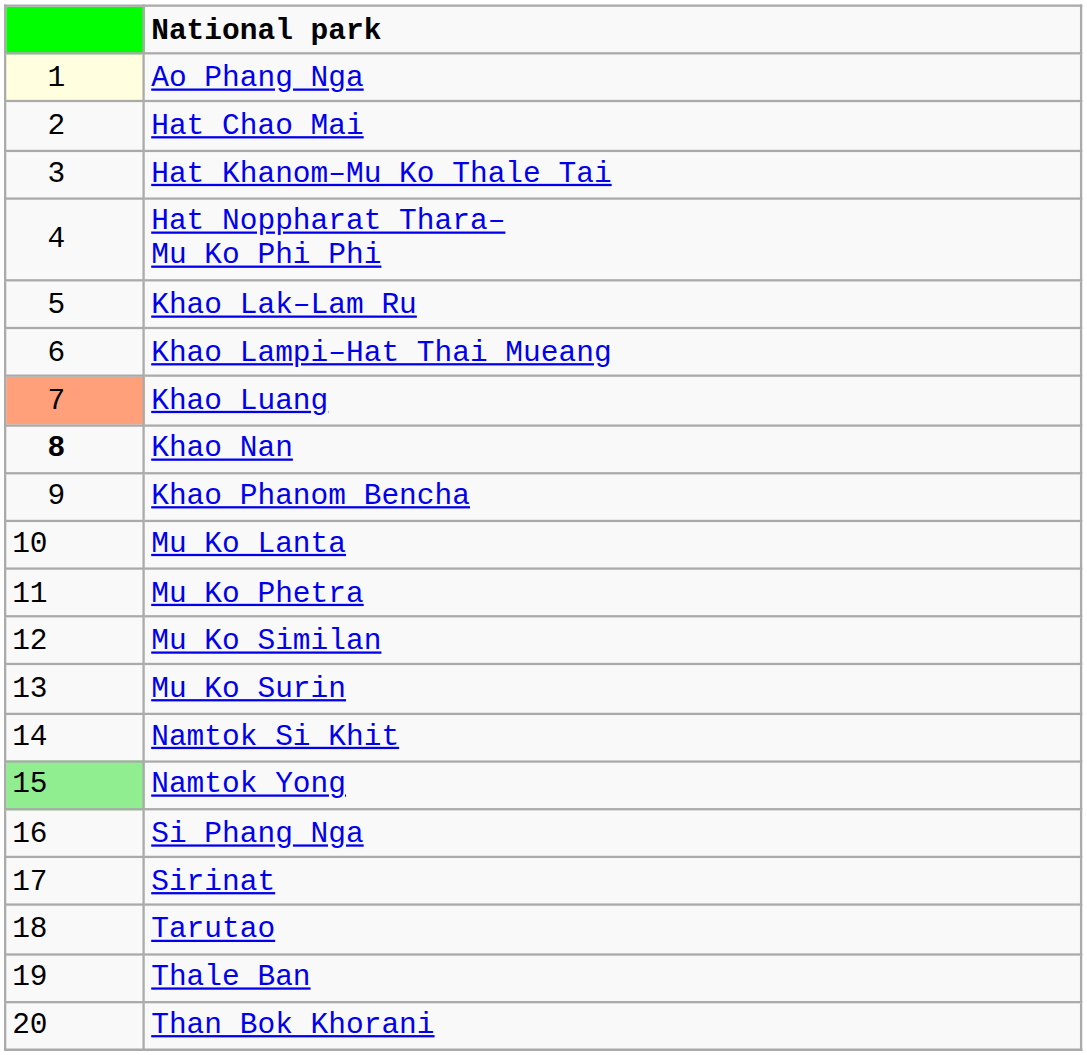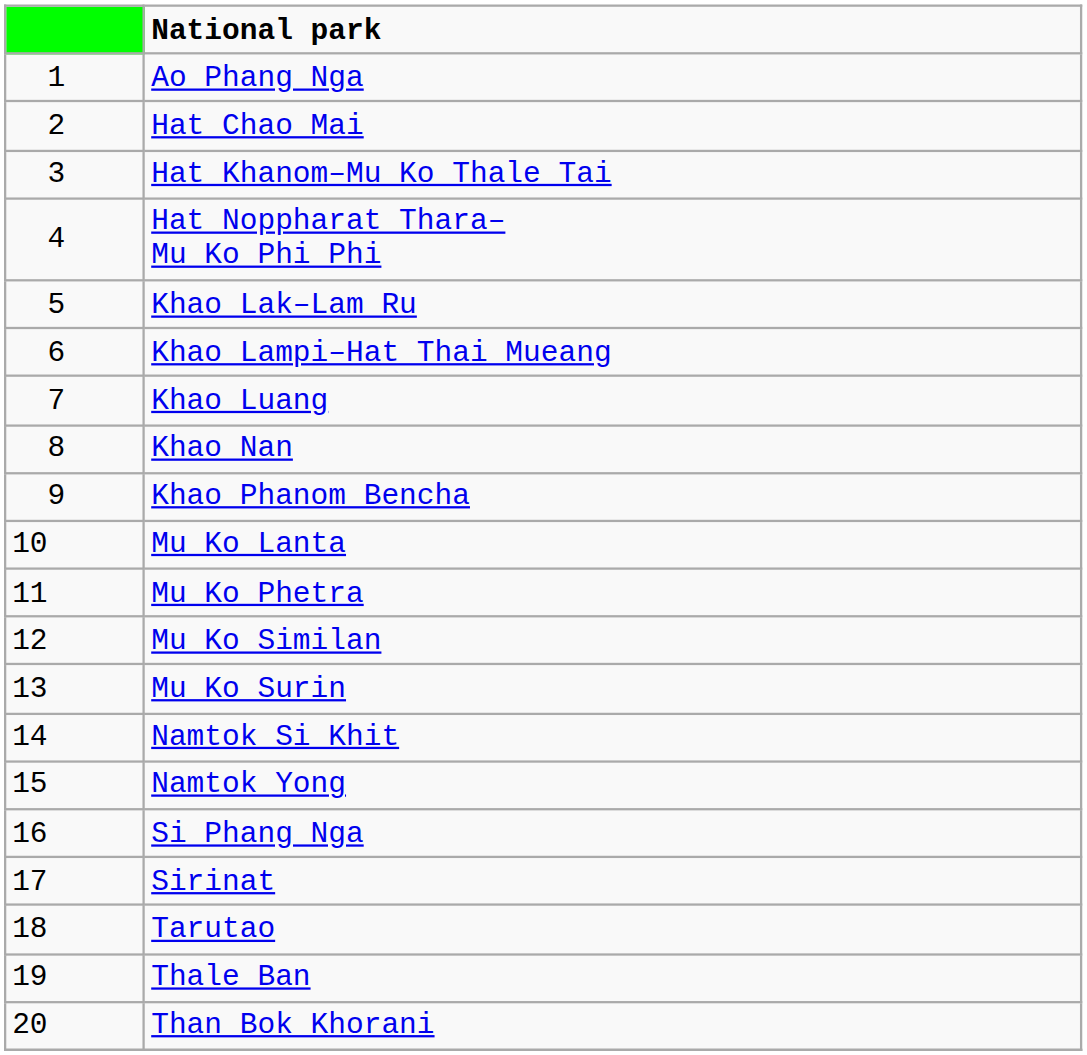Ao Phang Nga | column 1: lightyellow background -> no background
Khao Luang | column 1: lightsalmon background -> no background
Khao Nan | column 1: bold -> normal
Namtok Yong | column 1: lightgreen background -> no background
